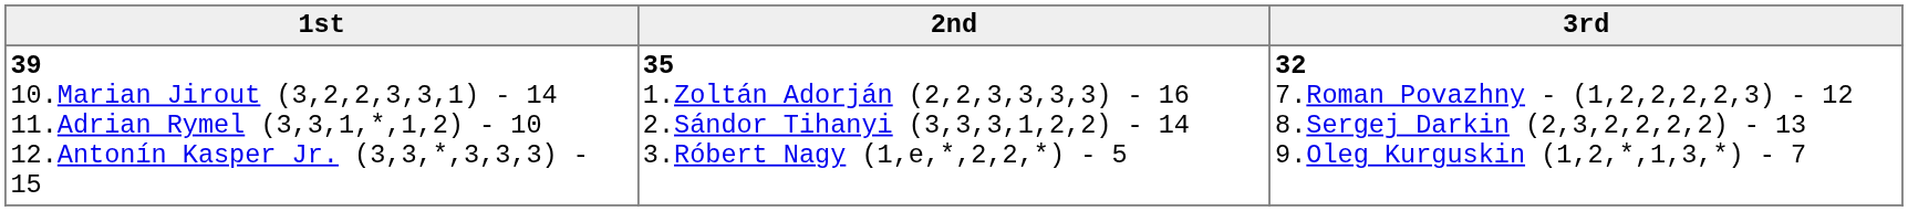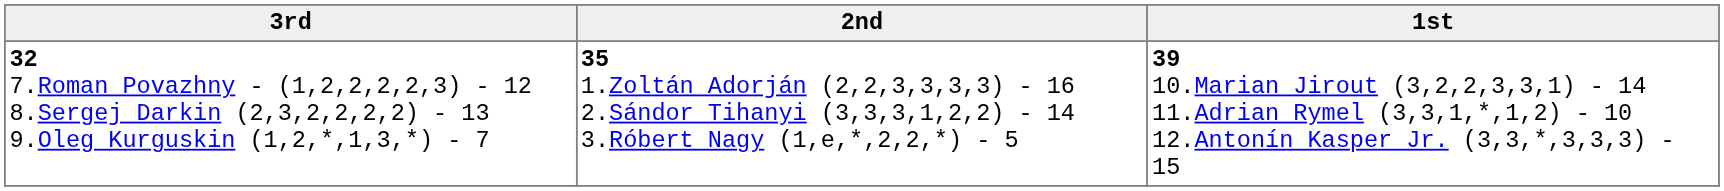columns swapped: 1st <-> 3rd
